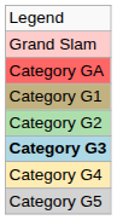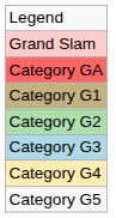row 6 | column 1: bold -> normal
row 8 | column 1: lightgrey background -> no background
